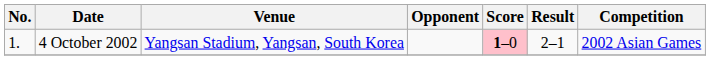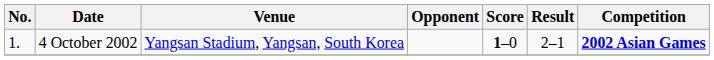4 October 2002 | Score: pink background -> no background
4 October 2002 | Competition: normal -> bold
